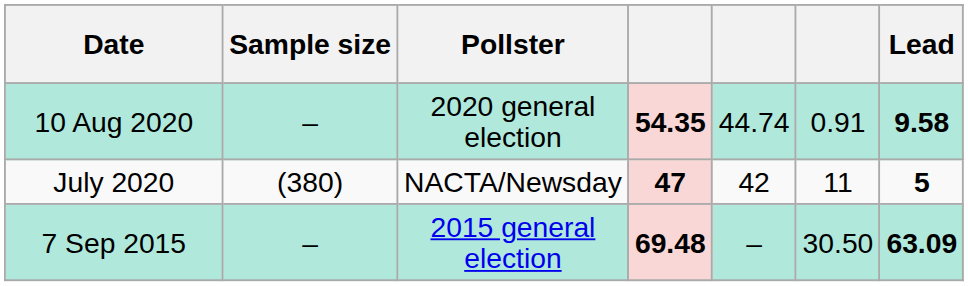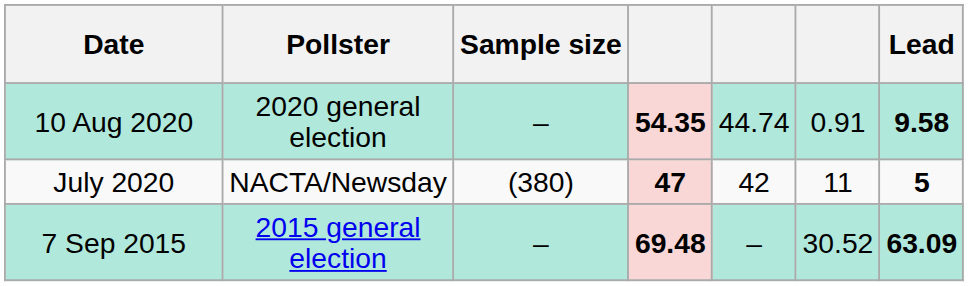columns swapped: Pollster <-> Sample size
7 Sep 2015 | column 6: 30.50 -> 30.52
